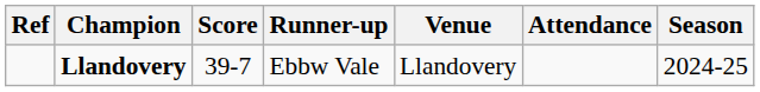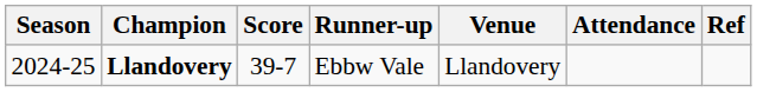columns swapped: Season <-> Ref
